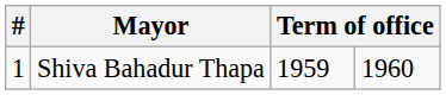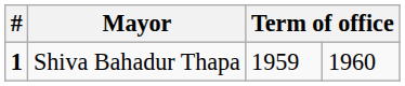Shiva Bahadur Thapa | #: normal -> bold
